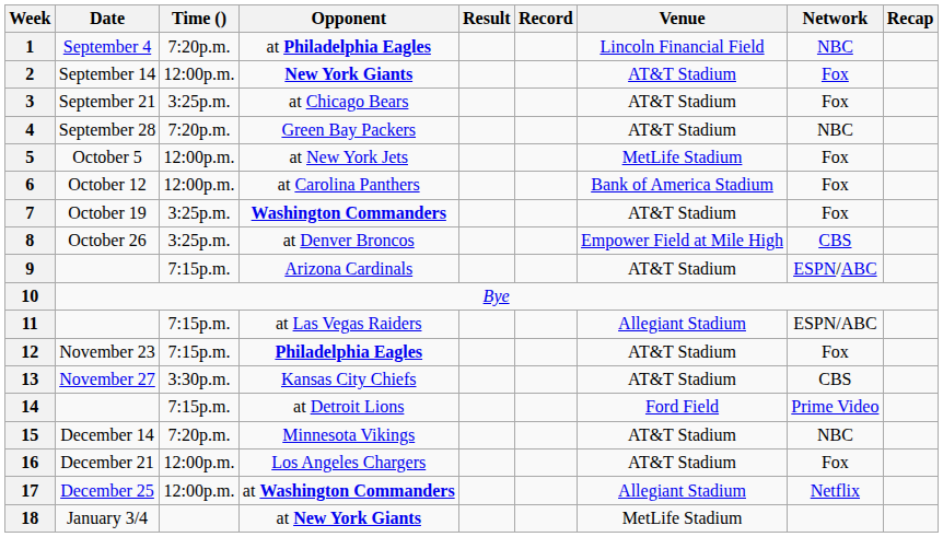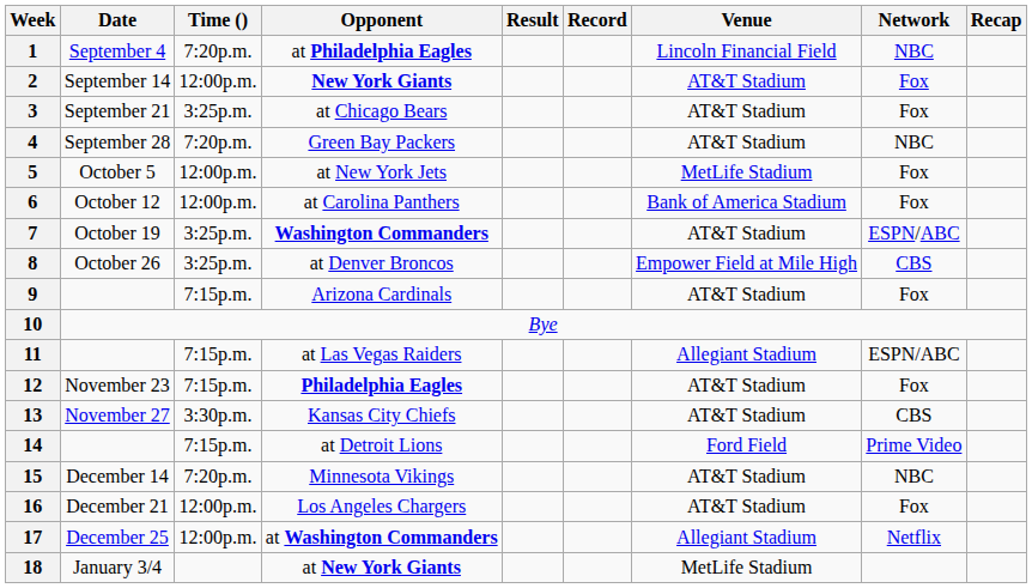7 | Network: Fox -> ESPN/ABC
9 | Network: ESPN/ABC -> Fox
